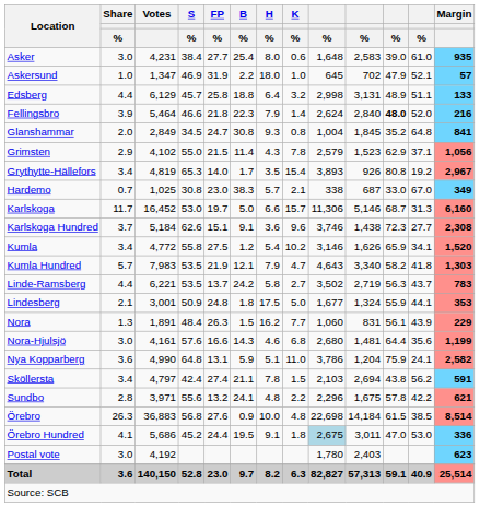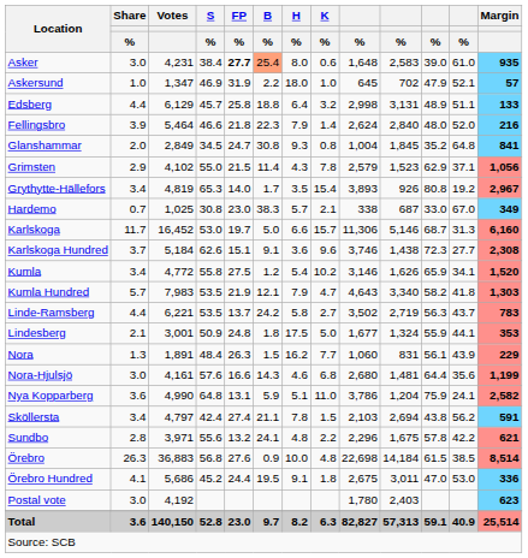Asker | FP / %: normal -> bold
Asker | B / %: no background -> lightsalmon background
Fellingsbro | column 11: bold -> normal
Örebro Hundred | column 9: lightblue background -> no background
